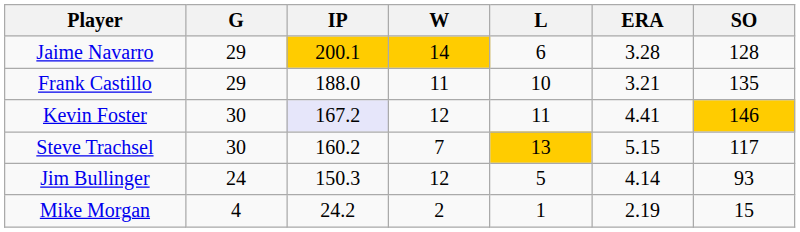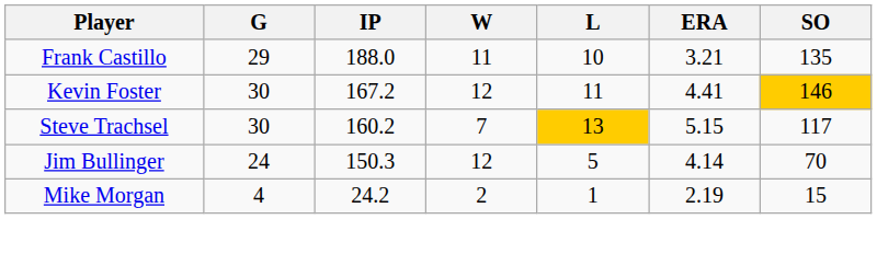- row: Jaime Navarro | 29 | 200.1 | 14 | 6 | 3.28 | 128
Kevin Foster | IP: lavender background -> no background
Jim Bullinger | SO: 93 -> 70
